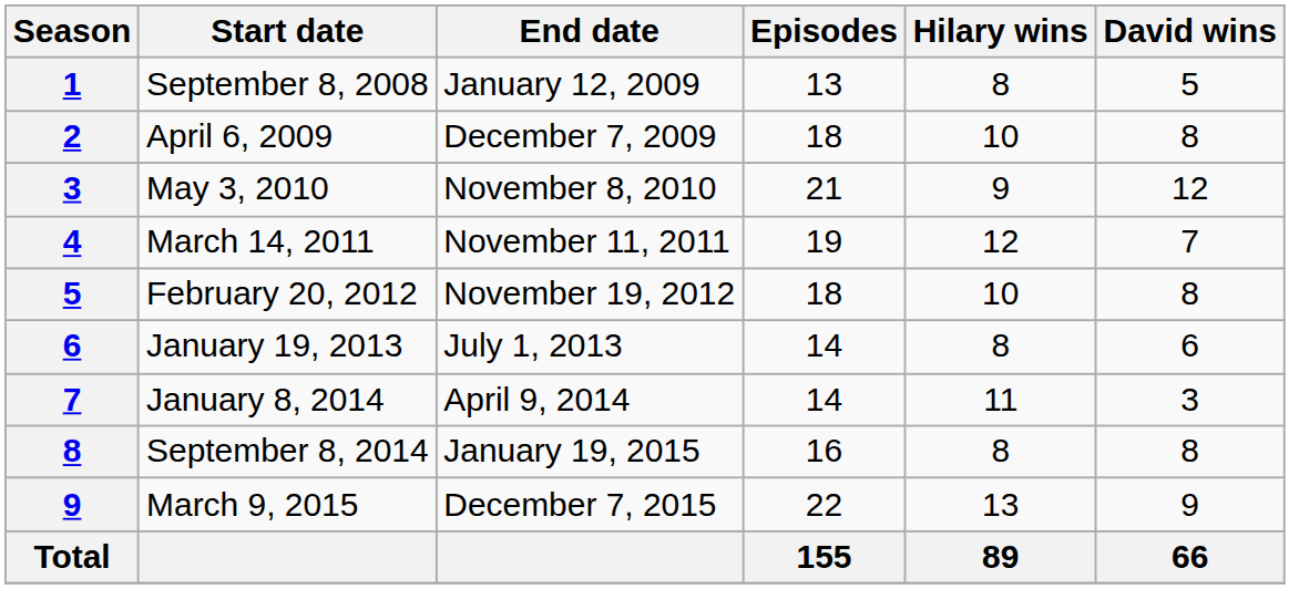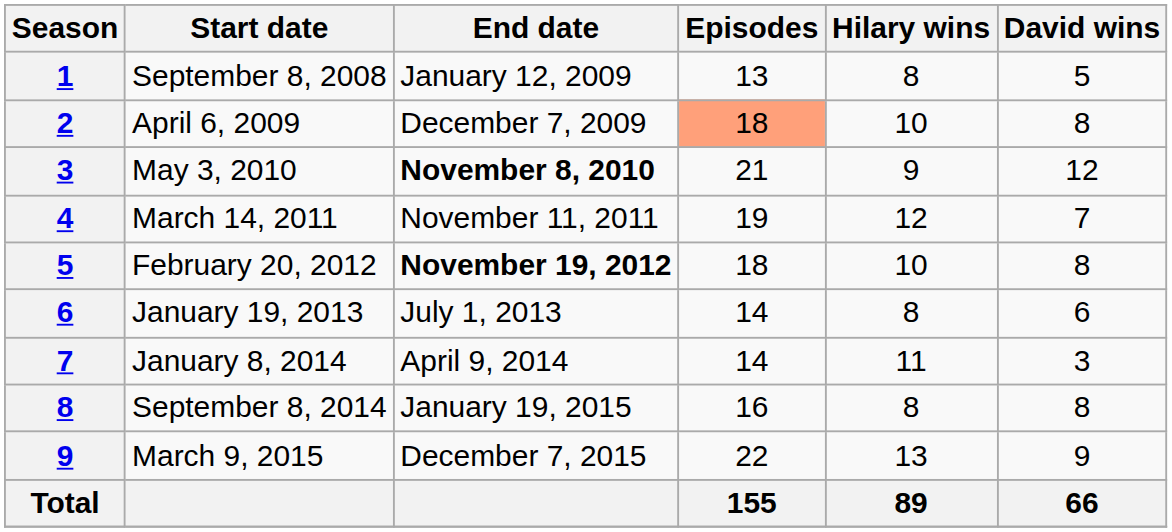April 6, 2009 | Episodes: no background -> lightsalmon background
May 3, 2010 | End date: normal -> bold
February 20, 2012 | End date: normal -> bold
